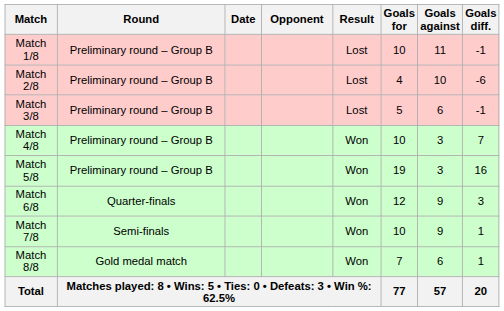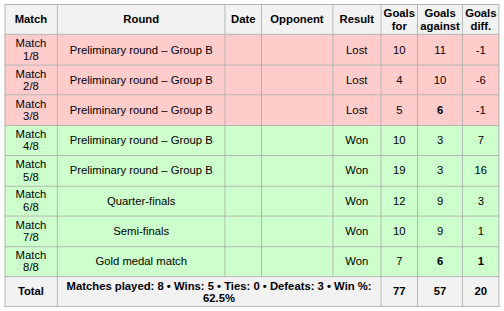Match 3/8 | Goals against: normal -> bold
Match 8/8 | Goals against: normal -> bold
Match 8/8 | Goals diff.: normal -> bold
